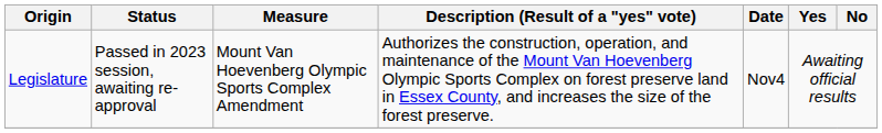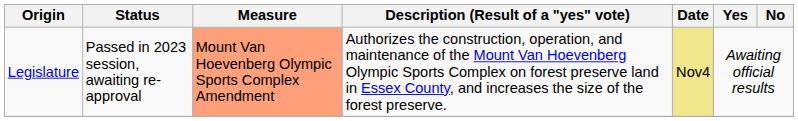Legislature | Measure: no background -> lightsalmon background
Legislature | Date: no background -> khaki background
